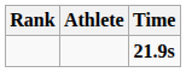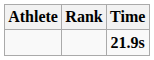columns swapped: Rank <-> Athlete
